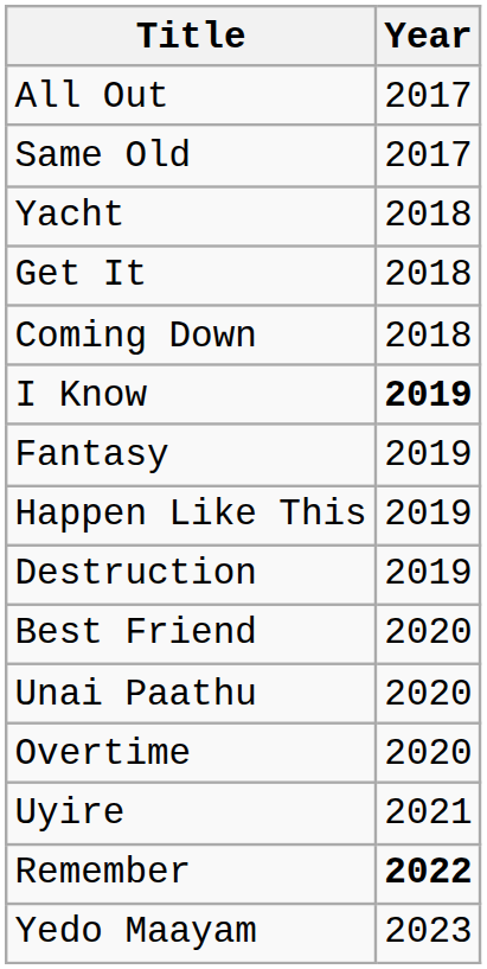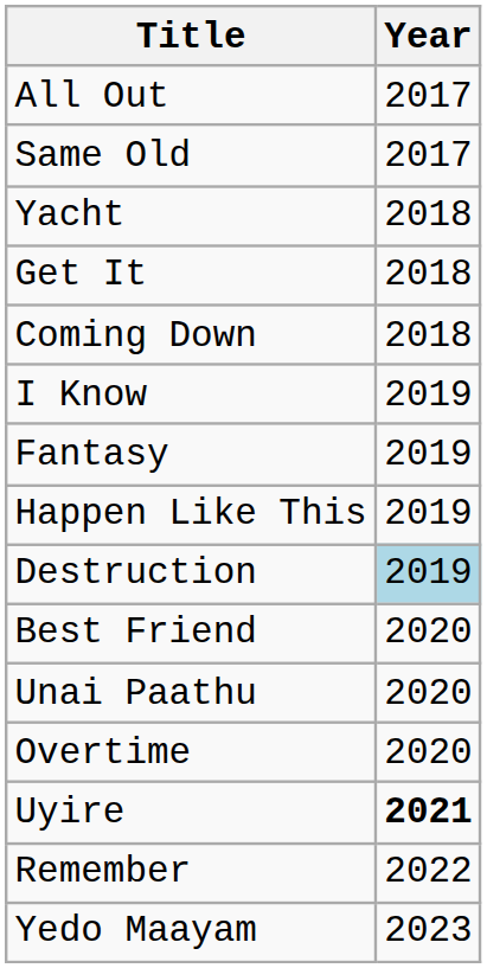I Know | Year: bold -> normal
Destruction | Year: no background -> lightblue background
Uyire | Year: normal -> bold
Remember | Year: bold -> normal
